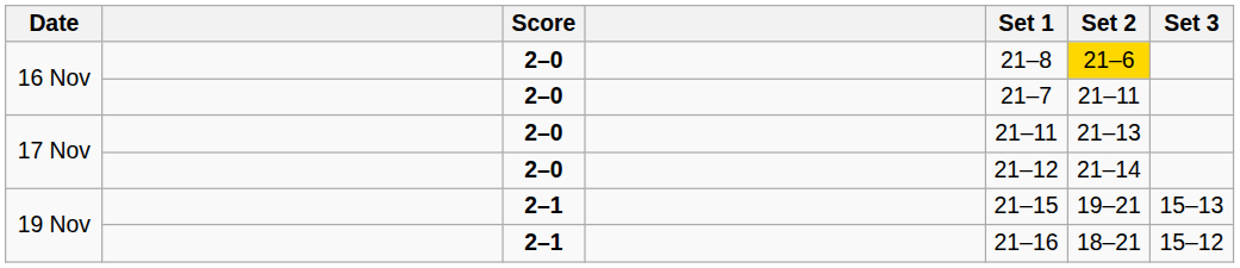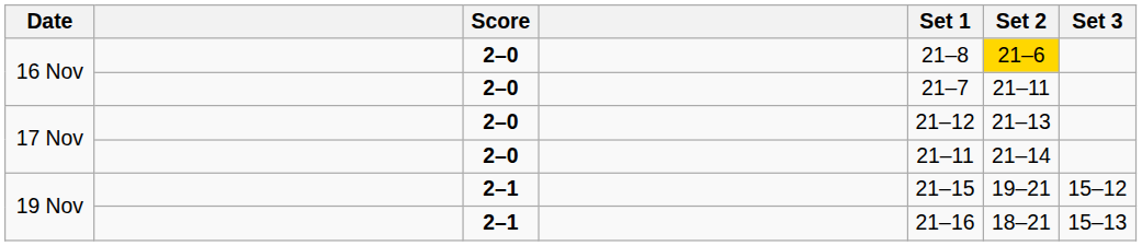row 4 | Set 1: 21–11 -> 21–12
row 5 | Set 1: 21–12 -> 21–11
row 6 | Set 3: 15–13 -> 15–12
row 7 | Set 3: 15–12 -> 15–13
